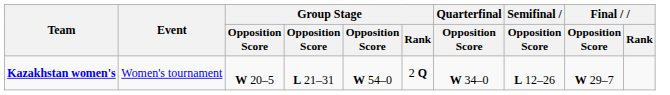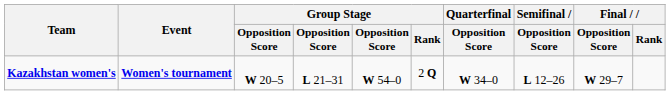Kazakhstan women's | Event: normal -> bold
